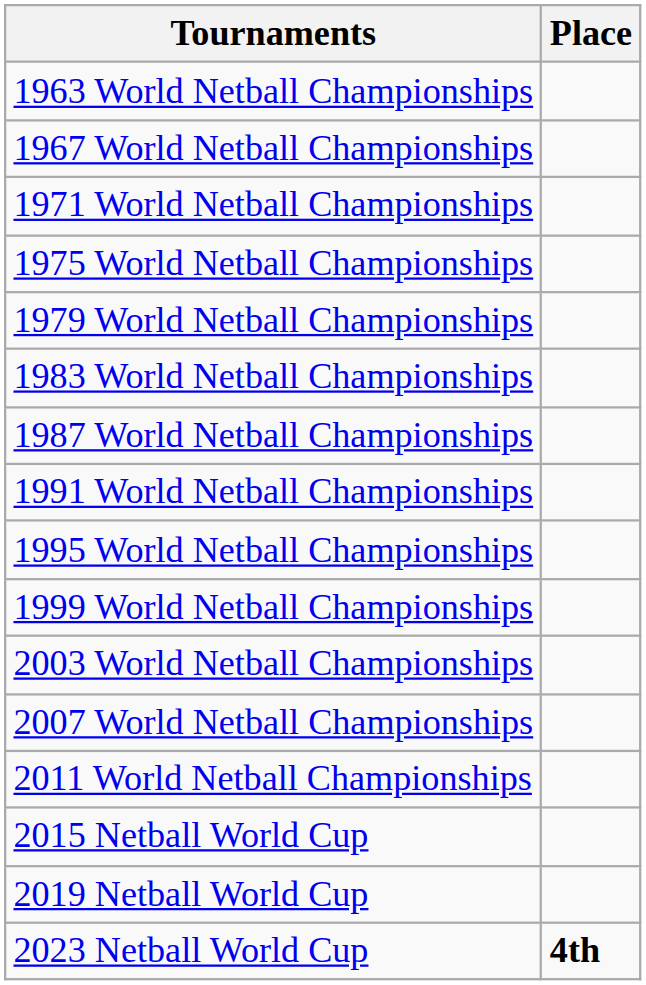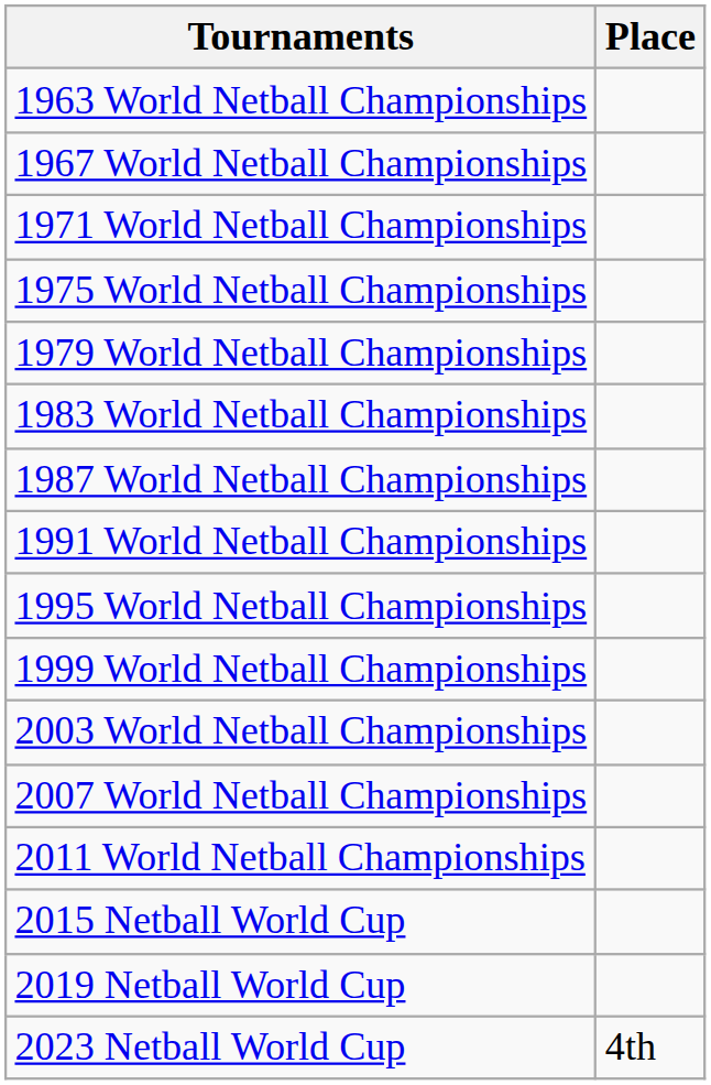2023 Netball World Cup | Place: bold -> normal
